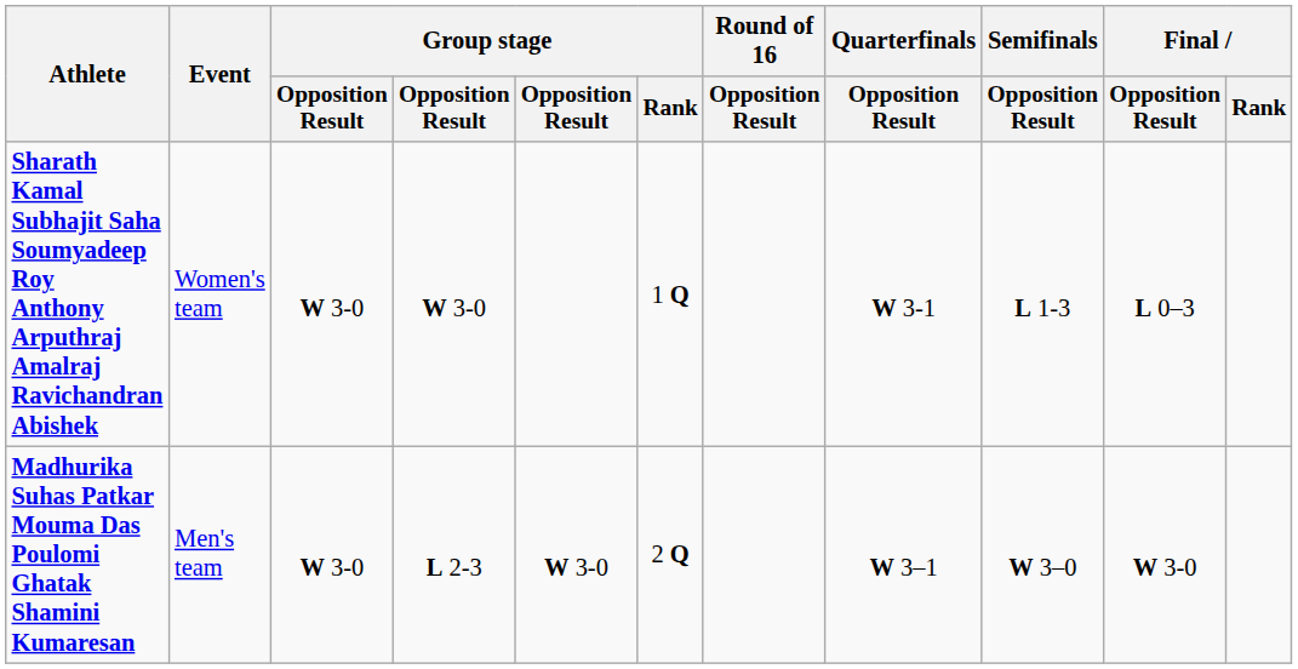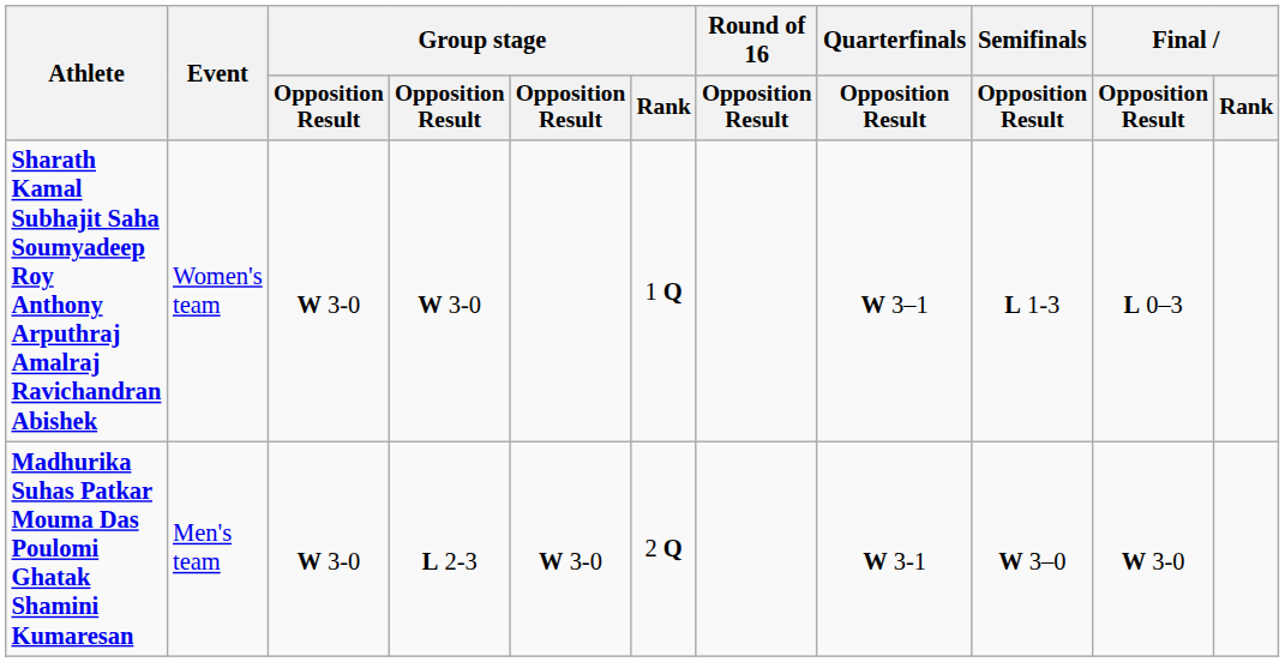row 3 | Quarterfinals / Opposition Result: W 3-1 -> W 3–1
row 4 | Quarterfinals / Opposition Result: W 3–1 -> W 3-1
